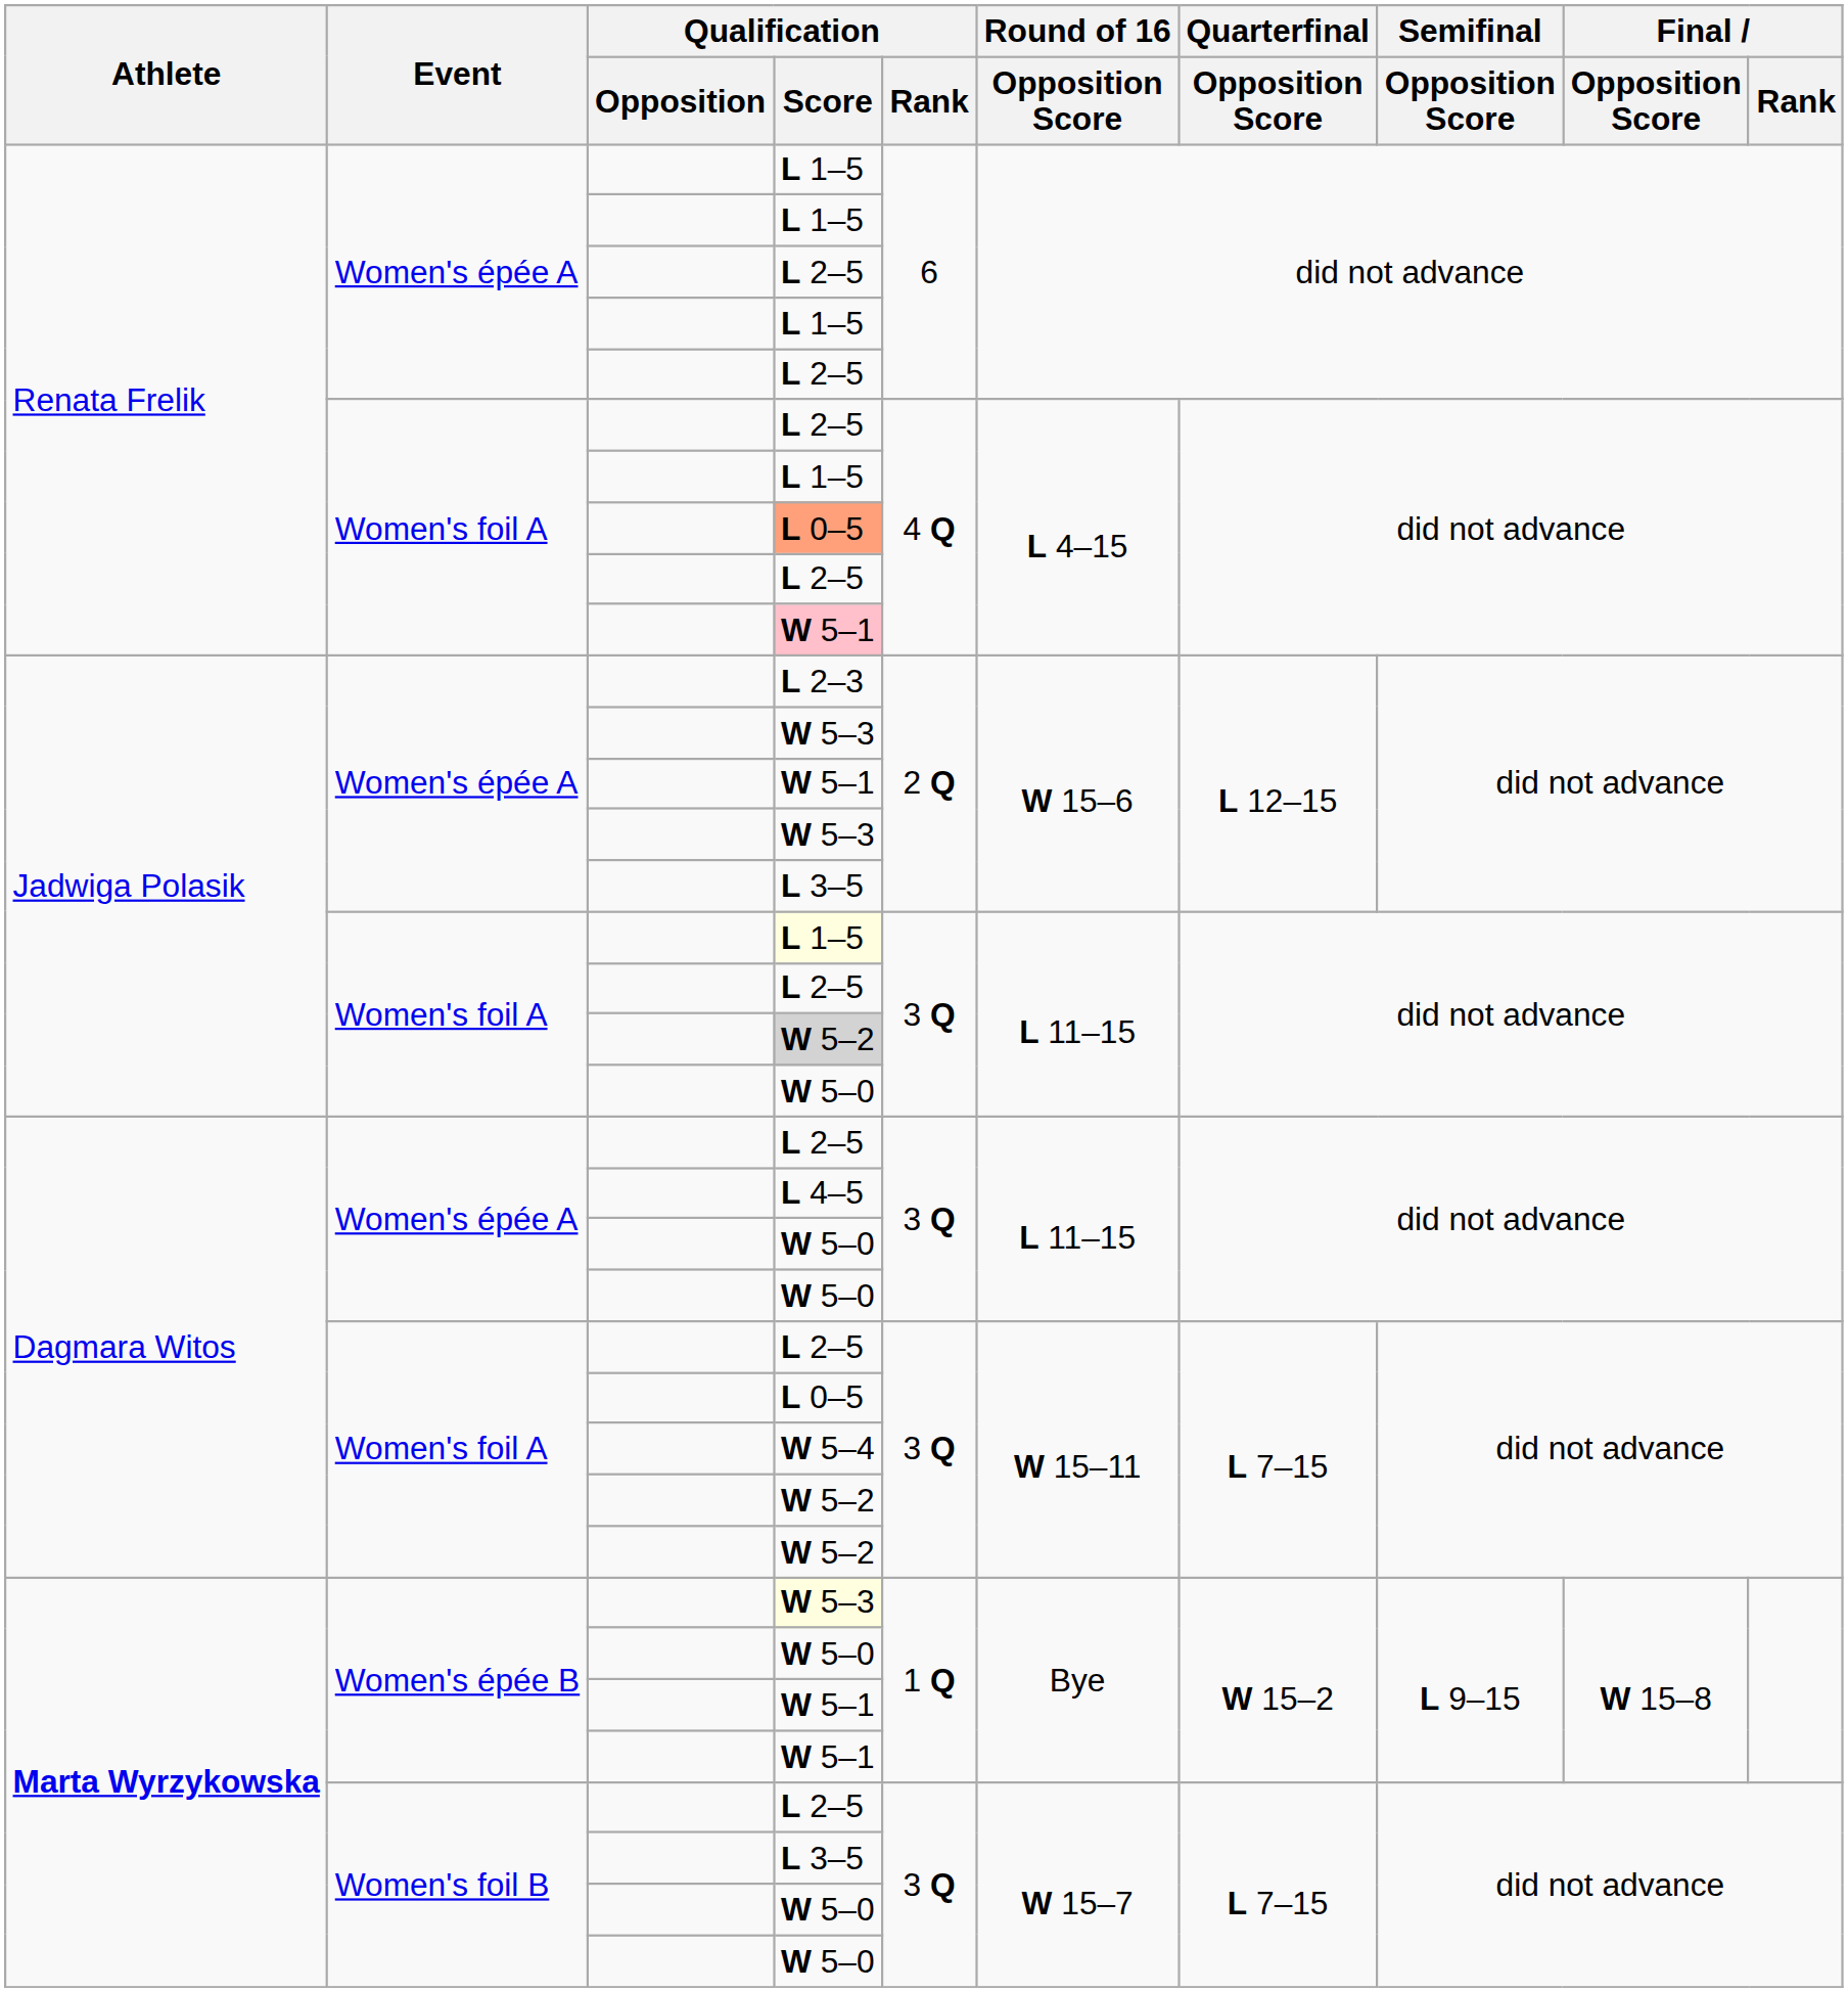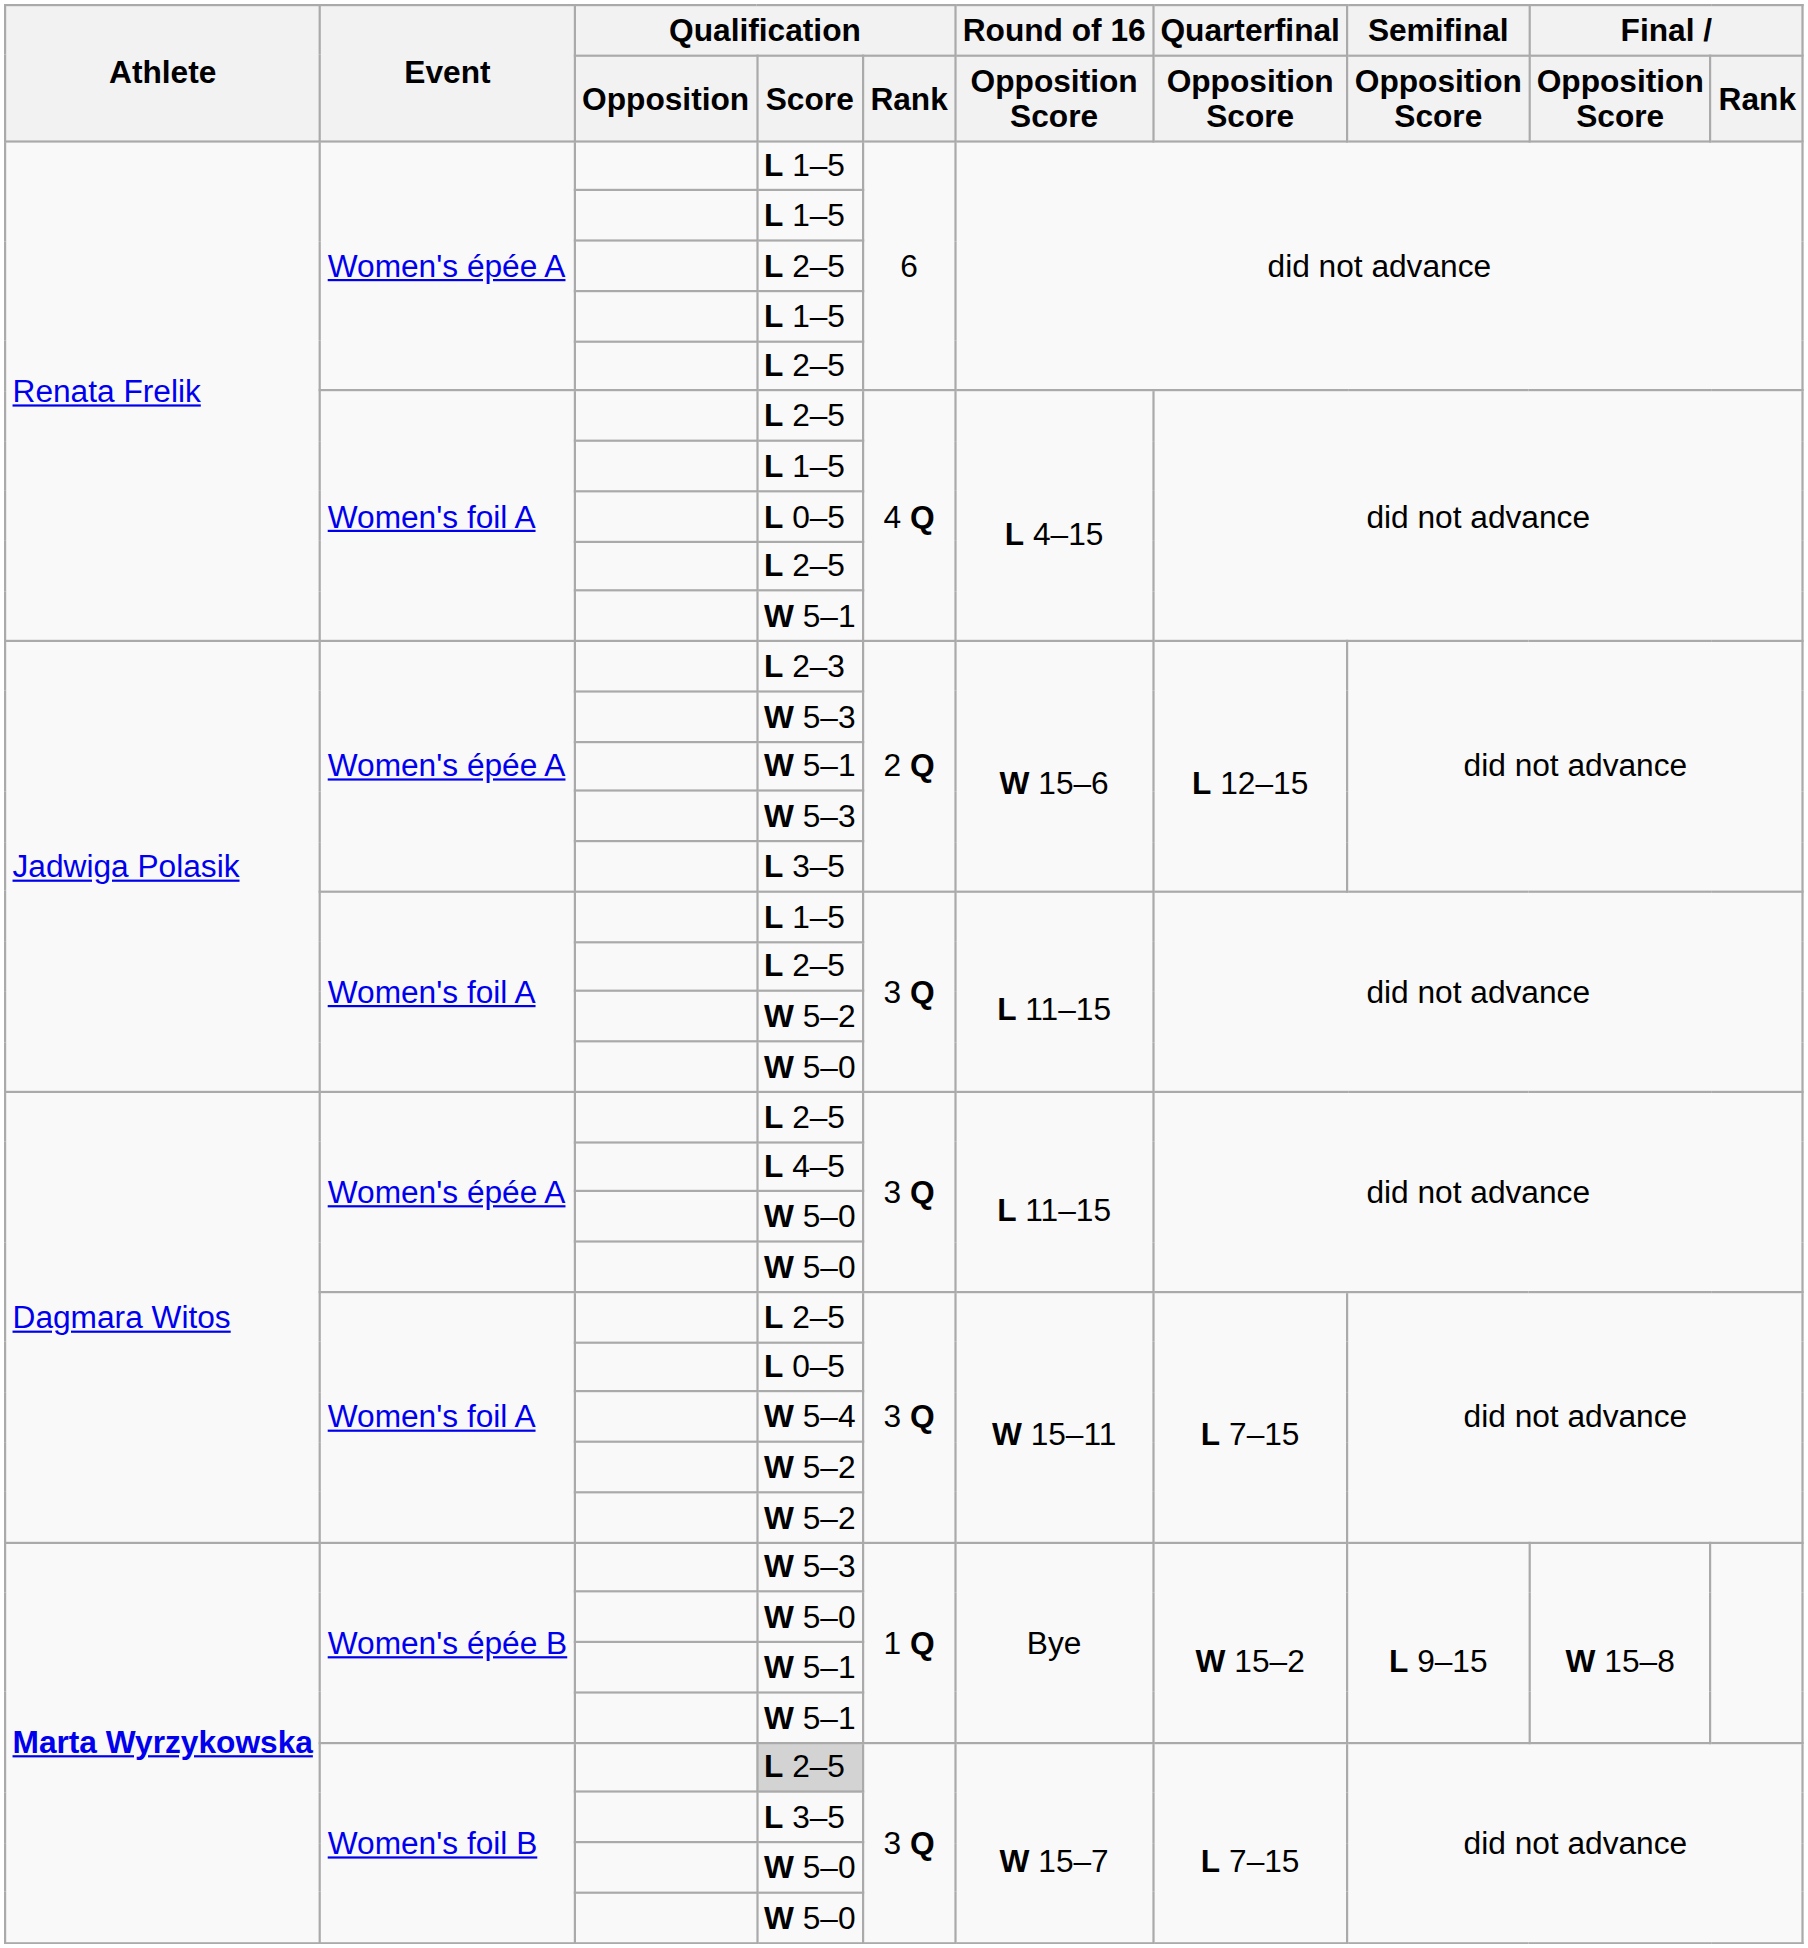Renata Frelik / L 0–5 | Qualification / Score: lightsalmon background -> no background
Renata Frelik / W 5–1 | Qualification / Score: pink background -> no background
Jadwiga Polasik / L 1–5 | Qualification / Score: lightyellow background -> no background
Jadwiga Polasik / W 5–2 | Qualification / Score: lightgrey background -> no background
Marta Wyrzykowska / W 5–3 | Qualification / Score: lightyellow background -> no background
Marta Wyrzykowska / L 2–5 | Qualification / Score: no background -> lightgrey background
